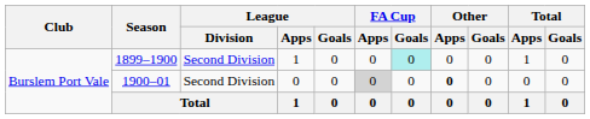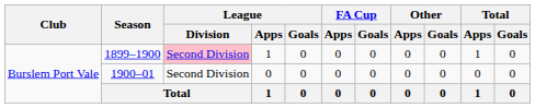1899–1900 | League / Division: no background -> pink background
1899–1900 | FA Cup / Goals: paleturquoise background -> no background
1900–01 | FA Cup / Apps: lightgrey background -> no background
1900–01 | Other / Apps: bold -> normal
